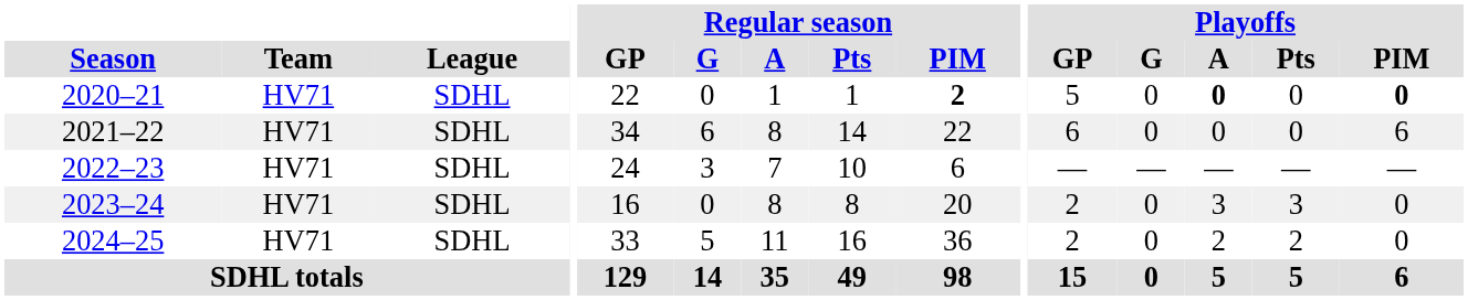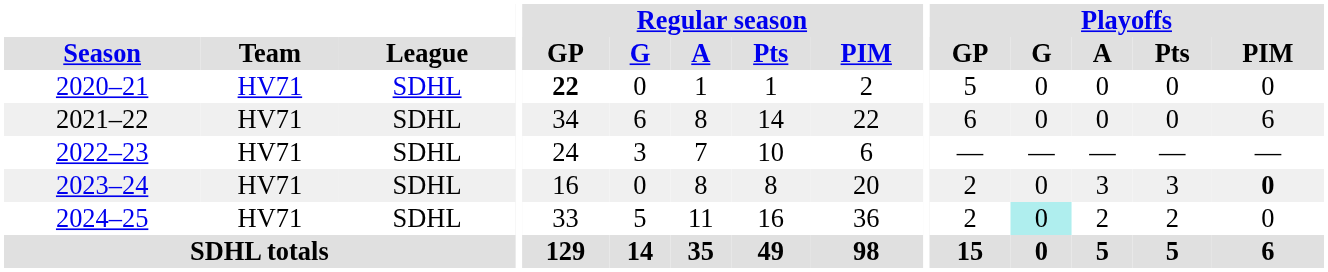2020–21 | Regular season / GP: normal -> bold
2020–21 | Regular season / PIM: bold -> normal
2020–21 | Playoffs / A: bold -> normal
2020–21 | Playoffs / PIM: bold -> normal
2023–24 | Playoffs / PIM: normal -> bold
2024–25 | Playoffs / G: no background -> paleturquoise background
